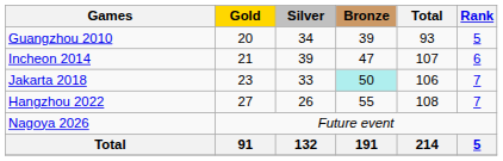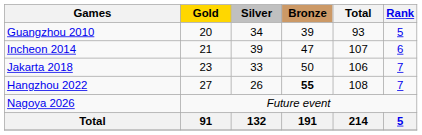Jakarta 2018 | Bronze: paleturquoise background -> no background
Hangzhou 2022 | Bronze: normal -> bold
